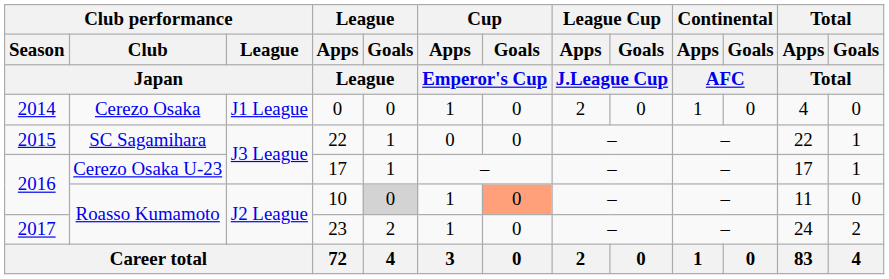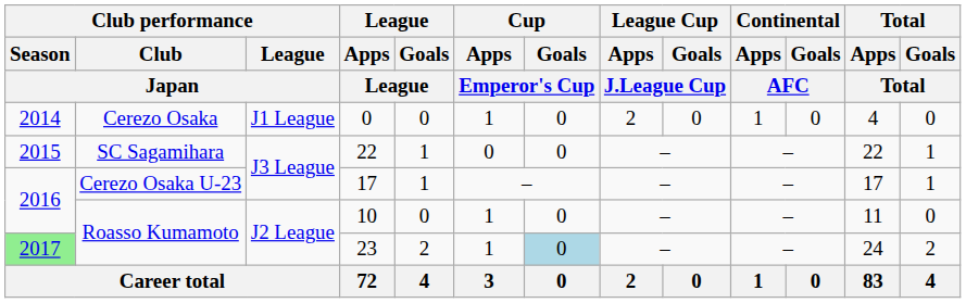10 | League / Goals / League: lightgrey background -> no background
10 | Cup / Goals / Emperor's Cup: lightsalmon background -> no background
23 | Club performance / Season / Japan: no background -> lightgreen background
23 | Cup / Goals / Emperor's Cup: no background -> lightblue background
